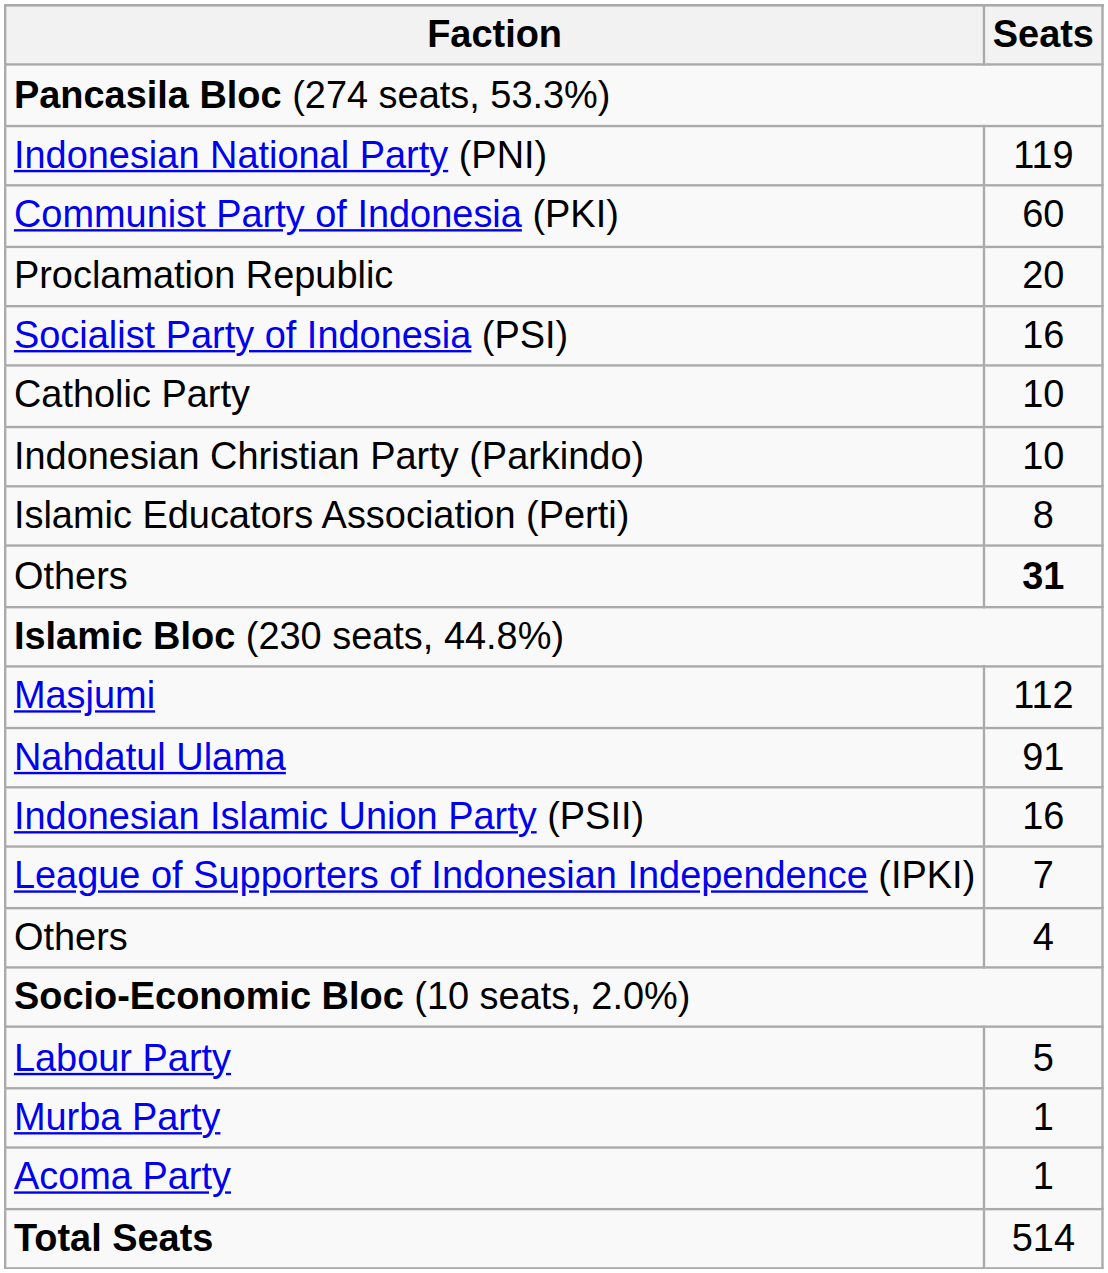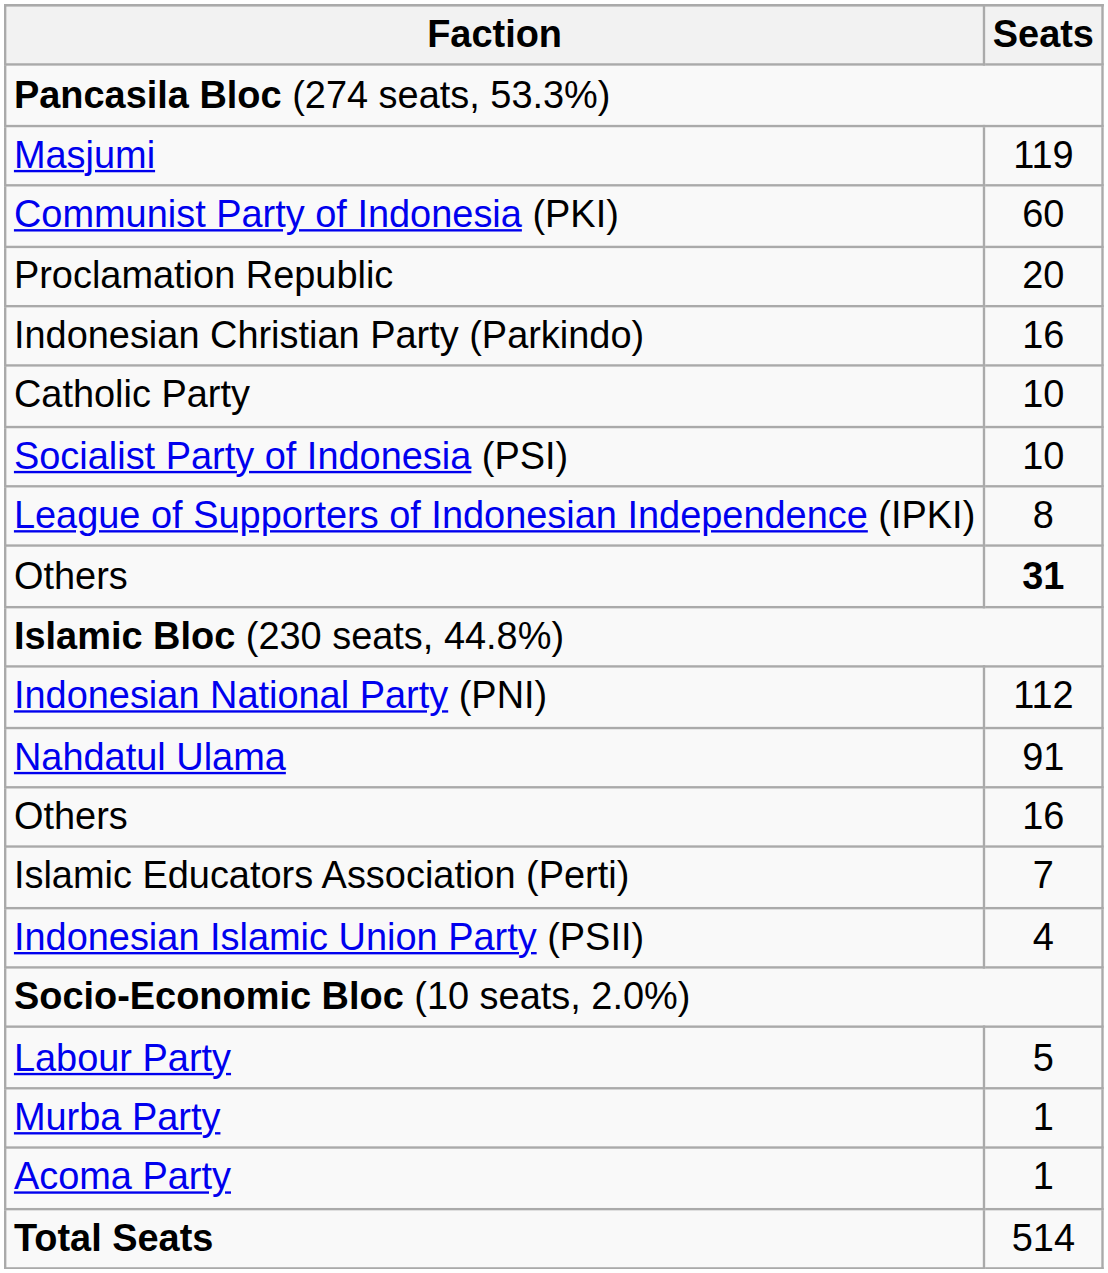row 3 | Faction: Indonesian National Party (PNI) -> Masjumi
row 6 | Faction: Socialist Party of Indonesia (PSI) -> Indonesian Christian Party (Parkindo)
row 8 | Faction: Indonesian Christian Party (Parkindo) -> Socialist Party of Indonesia (PSI)
row 9 | Faction: Islamic Educators Association (Perti) -> League of Supporters of Indonesian Independence (IPKI)
row 12 | Faction: Masjumi -> Indonesian National Party (PNI)
row 14 | Faction: Indonesian Islamic Union Party (PSII) -> Others
row 15 | Faction: League of Supporters of Indonesian Independence (IPKI) -> Islamic Educators Association (Perti)
row 16 | Faction: Others -> Indonesian Islamic Union Party (PSII)
